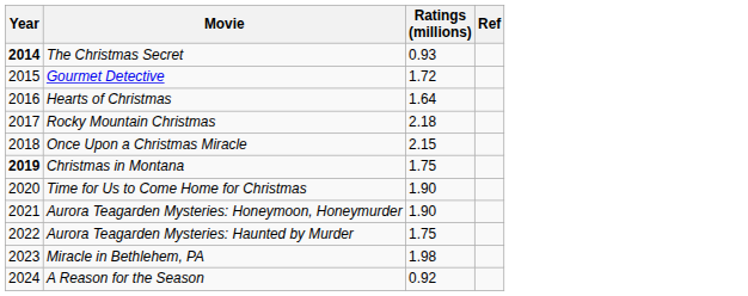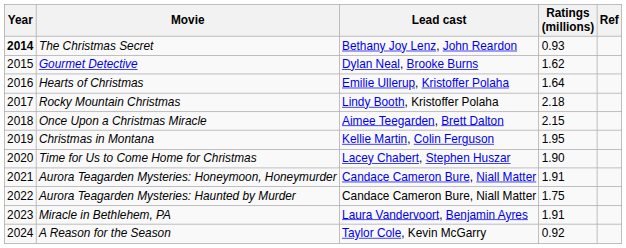+ column: Lead cast | Bethany Joy Lenz, John Reardon | Dylan Neal, Brooke Burns | Emilie Ullerup, Kristoffer Polaha | Lindy Booth, Kristoffer Polaha | Aimee Teegarden, Brett Dalton | Kellie Martin, Colin Ferguson | Lacey Chabert, Stephen Huszar | Candace Cameron Bure, Niall Matter | Candace Cameron Bure, Niall Matter | Laura Vandervoort, Benjamin Ayres | Taylor Cole, Kevin McGarry
Gourmet Detective | Ratings (millions): 1.72 -> 1.62
Christmas in Montana | Year: bold -> normal
Christmas in Montana | Ratings (millions): 1.75 -> 1.95
Aurora Teagarden Mysteries: Honeymoon, Honeymurder | Ratings (millions): 1.90 -> 1.91
Miracle in Bethlehem, PA | Ratings (millions): 1.98 -> 1.91
